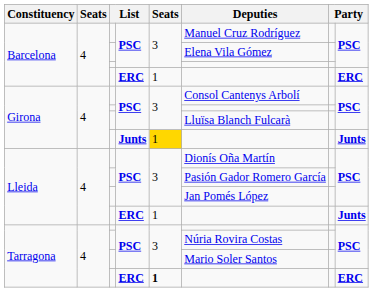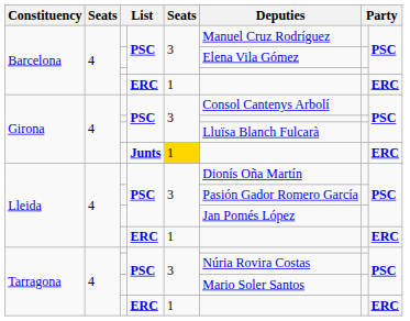Girona / Junts | column 8: Junts -> ERC
Lleida / ERC | column 8: Junts -> ERC
Tarragona / ERC | column 5: bold -> normal
